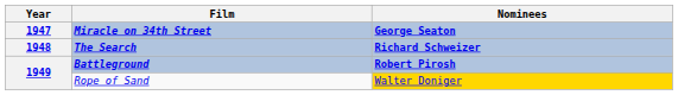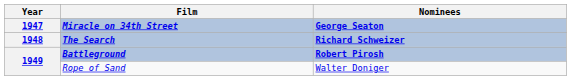Rope of Sand | Nominees: gold background -> no background
